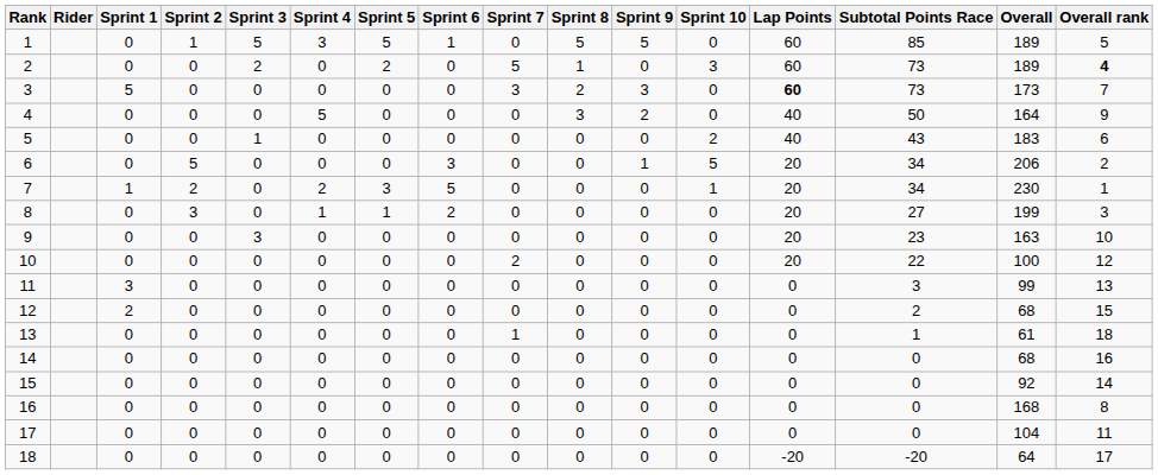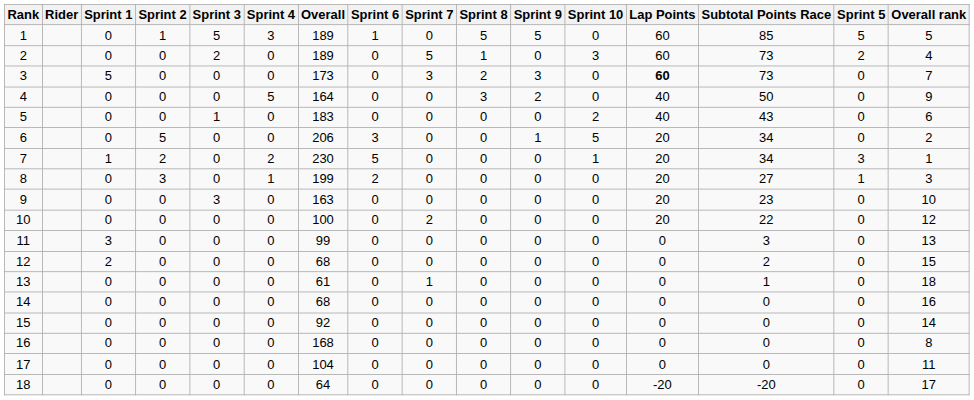columns swapped: Sprint 5 <-> Overall
row 3 | Overall rank: bold -> normal
